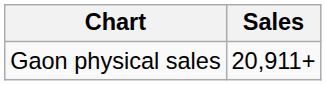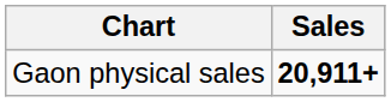Gaon physical sales | Sales: normal -> bold
